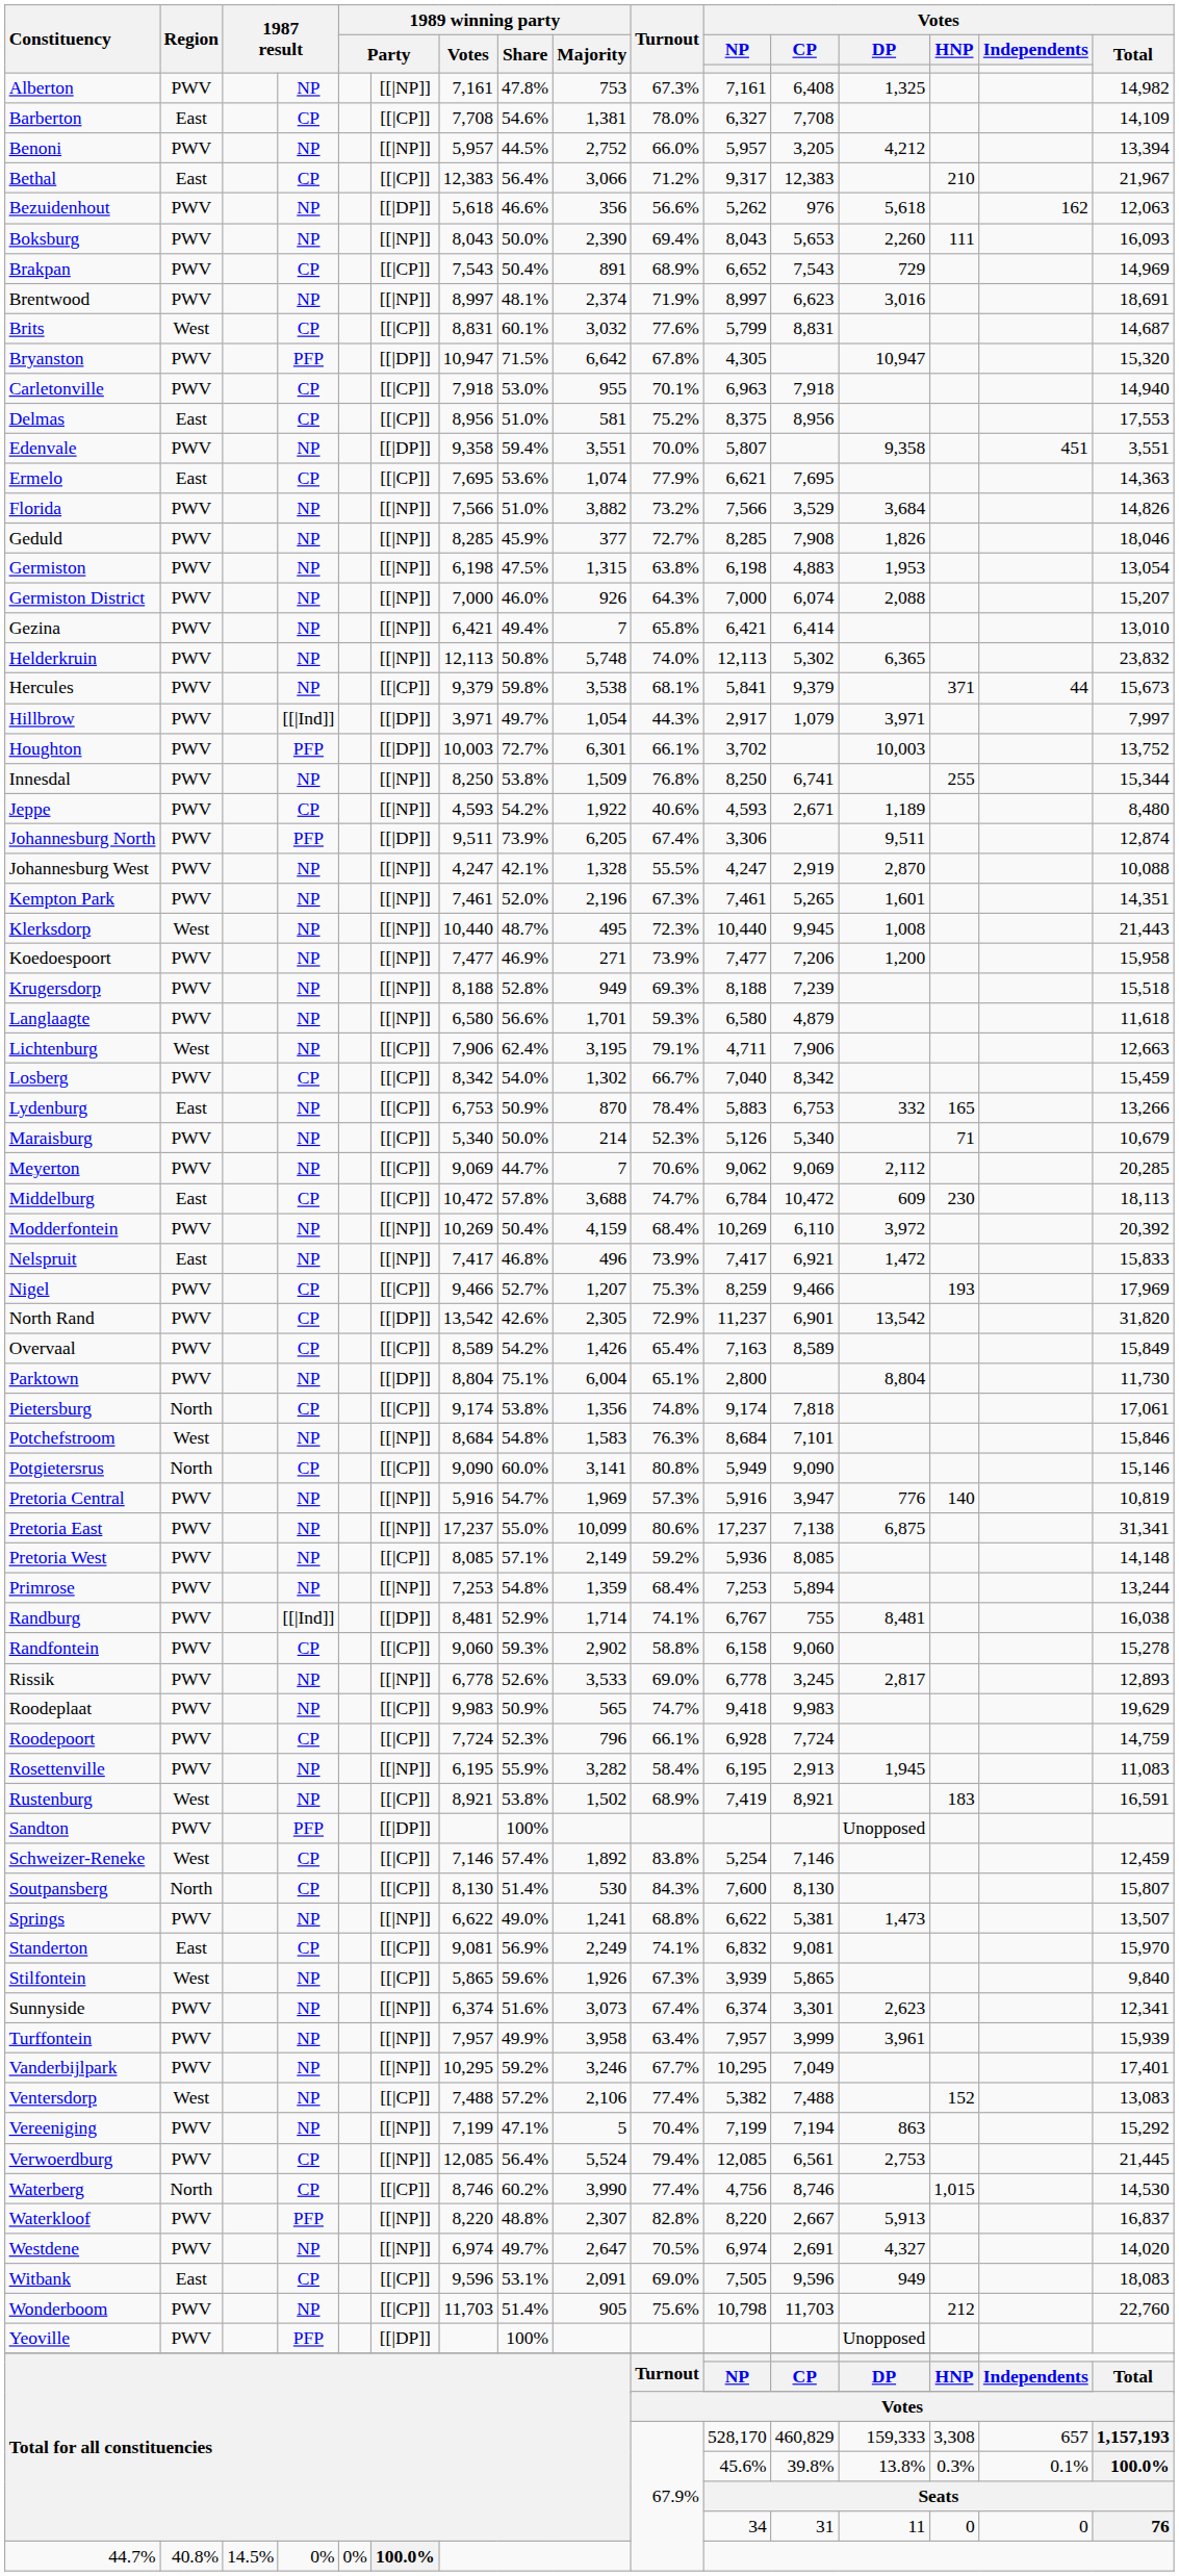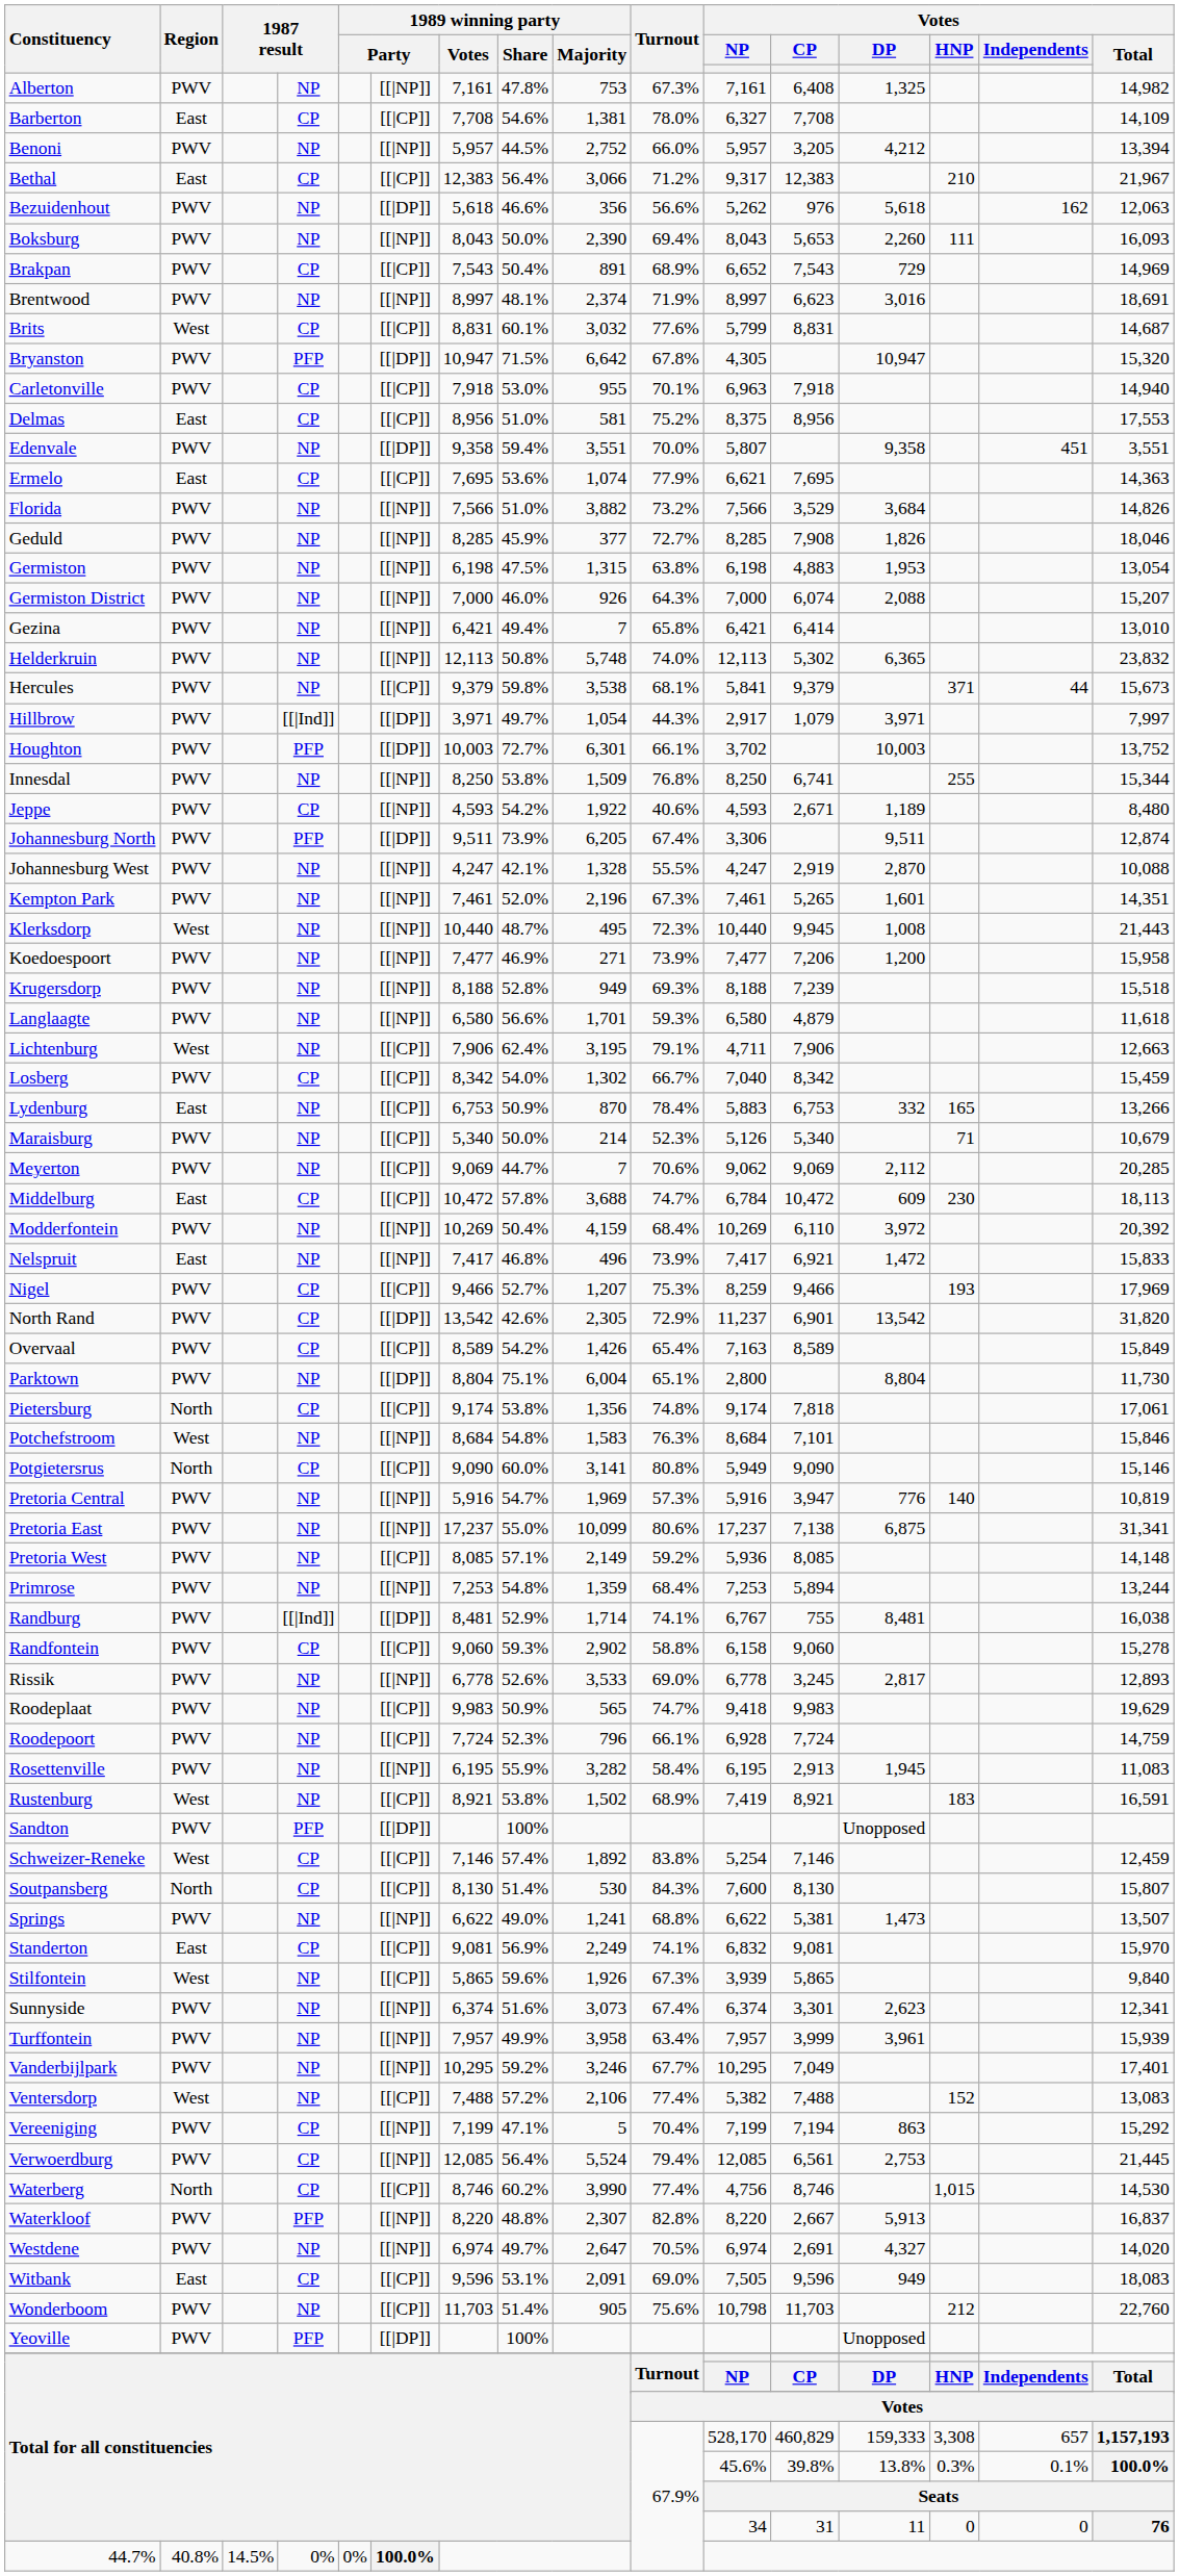Roodepoort | column 4: CP -> NP
Vereeniging | column 4: NP -> CP
